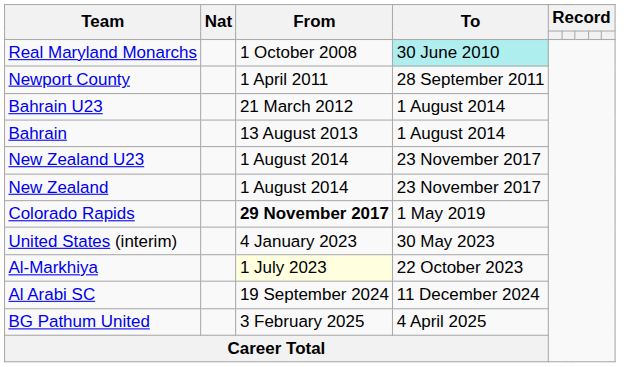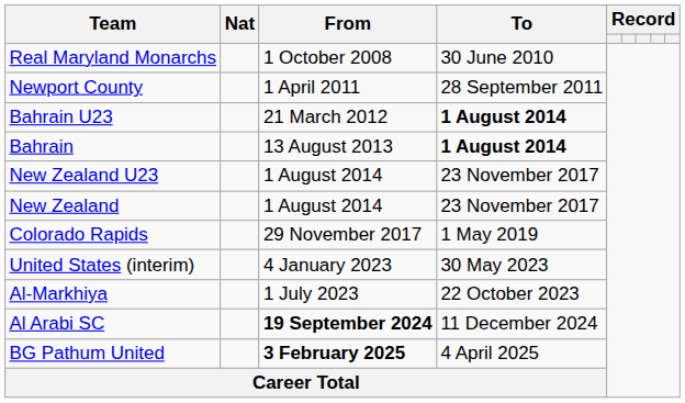Real Maryland Monarchs | To: paleturquoise background -> no background
Bahrain U23 | To: normal -> bold
Bahrain | To: normal -> bold
Colorado Rapids | From: bold -> normal
Al-Markhiya | From: lightyellow background -> no background
Al Arabi SC | From: normal -> bold
BG Pathum United | From: normal -> bold
